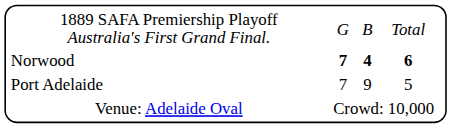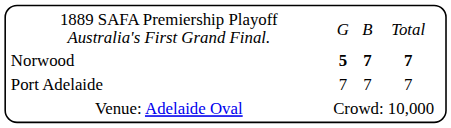Norwood | column 2: 7 -> 5
Norwood | column 3: 4 -> 7
Norwood | column 4: 6 -> 7
Port Adelaide | column 3: 9 -> 7
Port Adelaide | column 4: 5 -> 7
